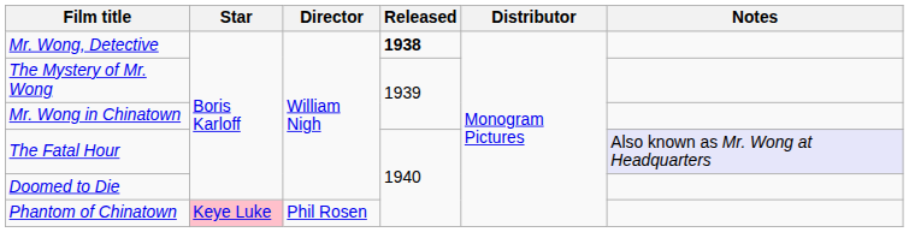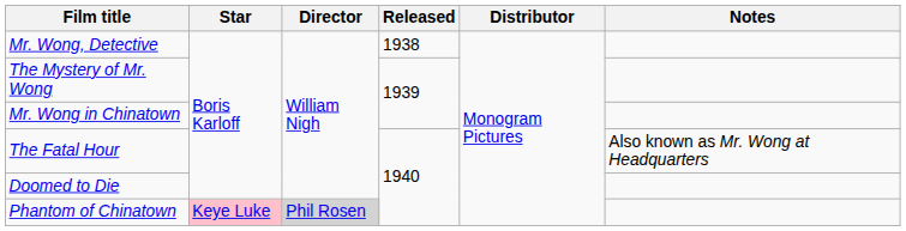Mr. Wong, Detective | Released: bold -> normal
The Fatal Hour | Notes: lavender background -> no background
Phantom of Chinatown | Director: no background -> lightgrey background
